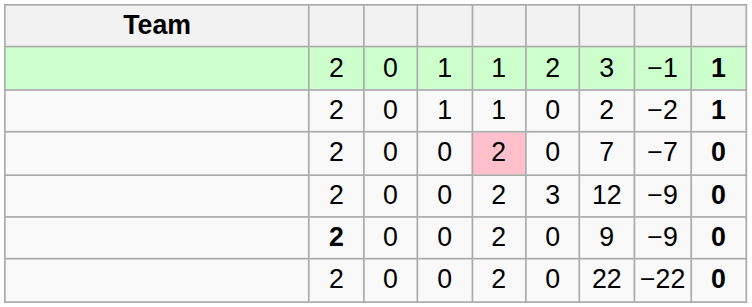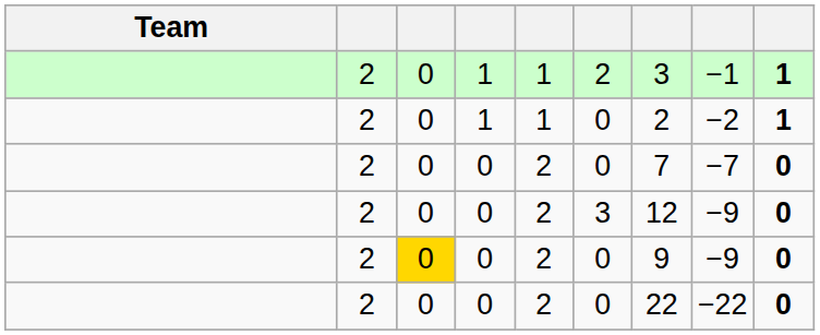row 4 | column 5: pink background -> no background
row 6 | column 2: bold -> normal
row 6 | column 3: no background -> gold background
